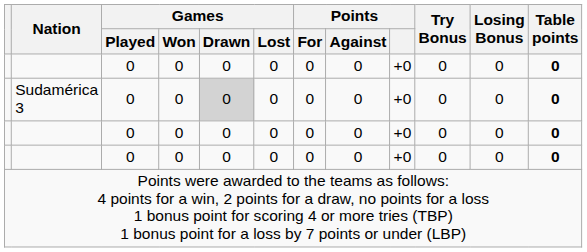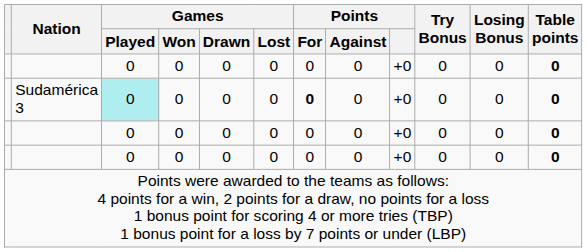Sudamérica 3 | Games / Played: no background -> paleturquoise background
Sudamérica 3 | Games / Drawn: lightgrey background -> no background
Sudamérica 3 | Points / For: normal -> bold
